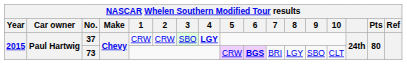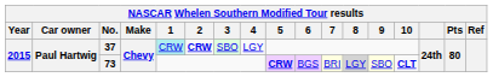37 | 1: no background -> paleturquoise background
37 | 2: normal -> bold
37 | 4: bold -> normal
73 | 5: normal -> bold
73 | 6: bold -> normal
73 | 7: no background -> lightyellow background
73 | 8: no background -> lightgrey background
73 | 9: no background -> lightyellow background
73 | 10: normal -> bold
